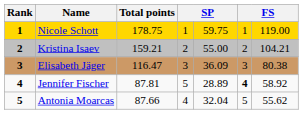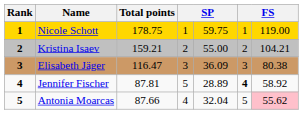Antonia Moarcas | column 7: no background -> pink background
